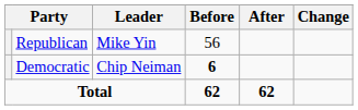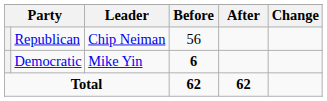Republican | Leader: Mike Yin -> Chip Neiman
Democratic | Leader: Chip Neiman -> Mike Yin
